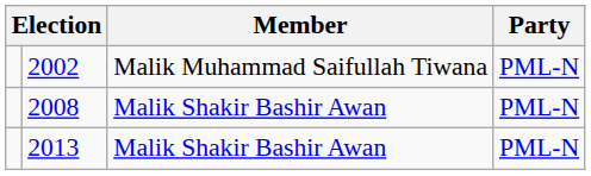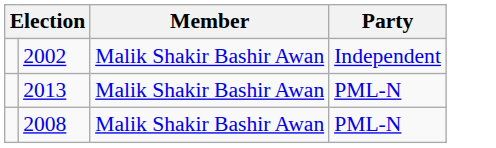2002 | Member: Malik Muhammad Saifullah Tiwana -> Malik Shakir Bashir Awan
2002 | Party: PML-N -> Independent
rows swapped: 2008 <-> 2013
